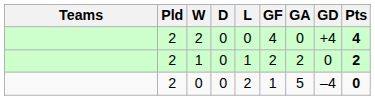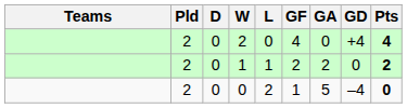columns swapped: W <-> D
